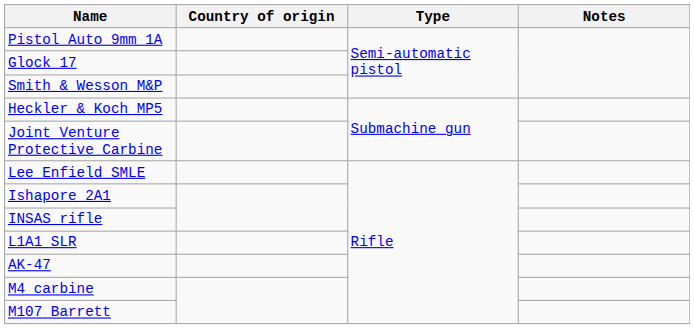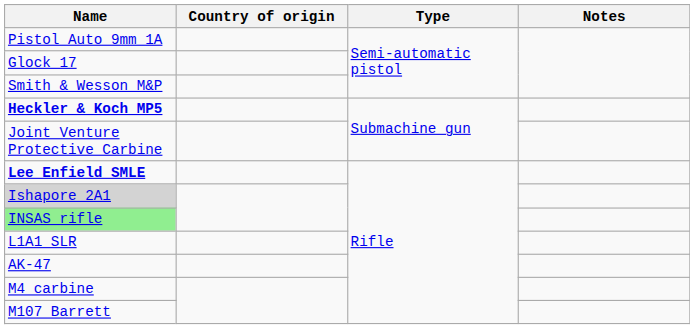Heckler & Koch MP5 | Name: normal -> bold
Lee Enfield SMLE | Name: normal -> bold
Ishapore 2A1 | Name: no background -> lightgrey background
INSAS rifle | Name: no background -> lightgreen background
